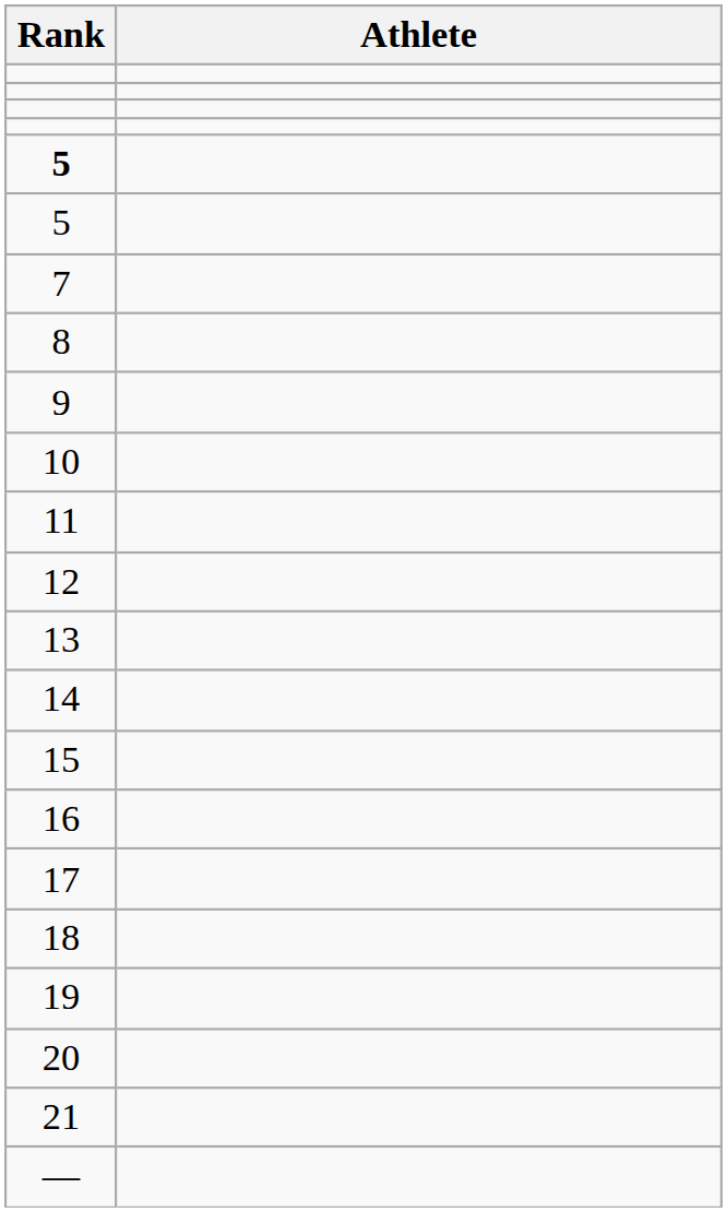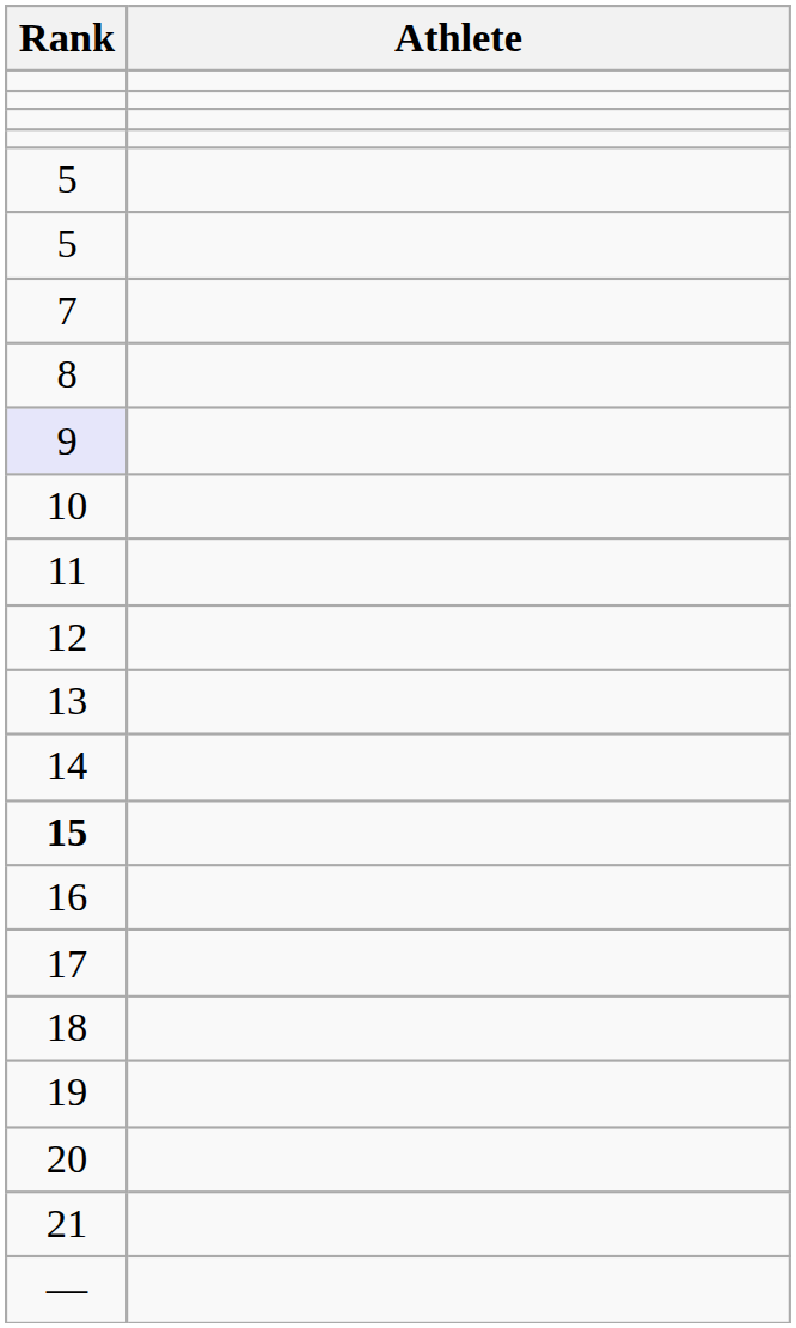row 6 | Rank: bold -> normal
row 10 | Rank: no background -> lavender background
row 16 | Rank: normal -> bold
